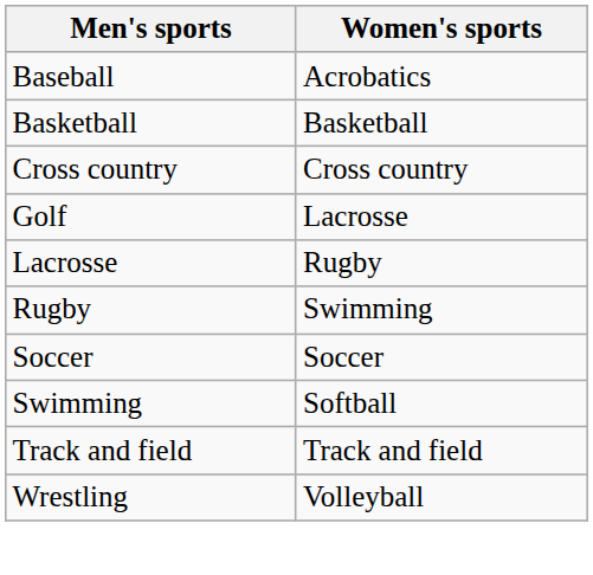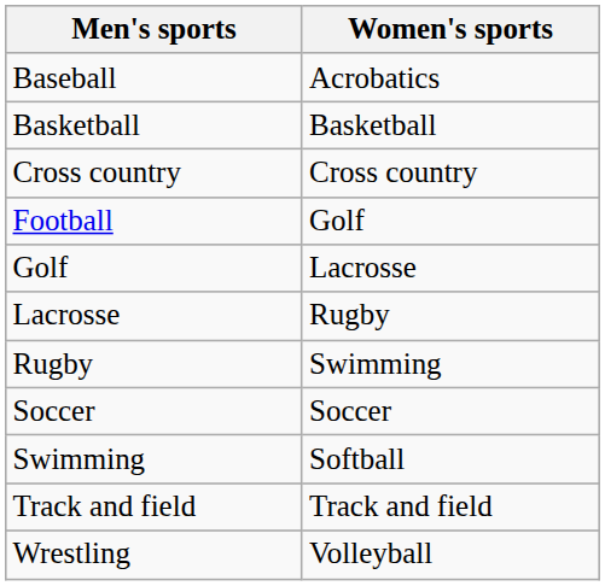+ row: Football | Golf
